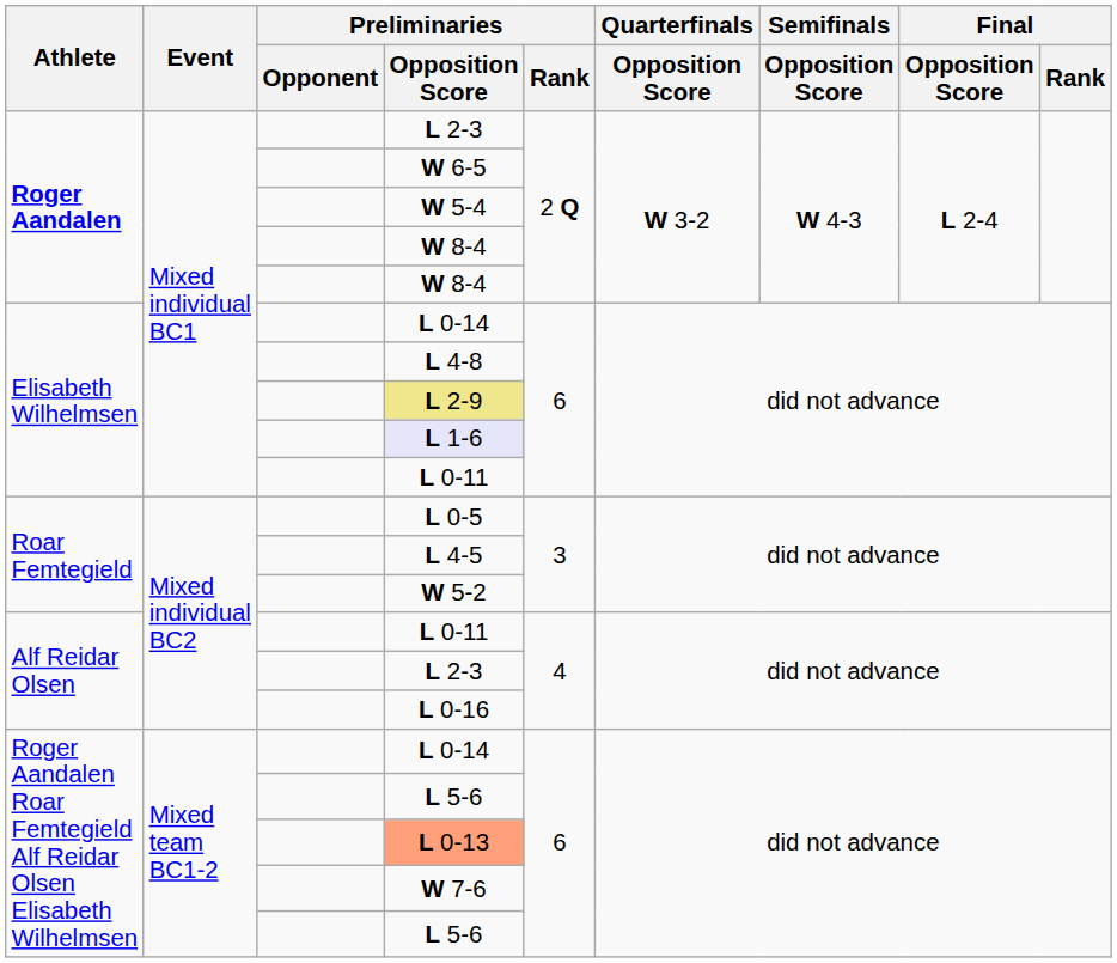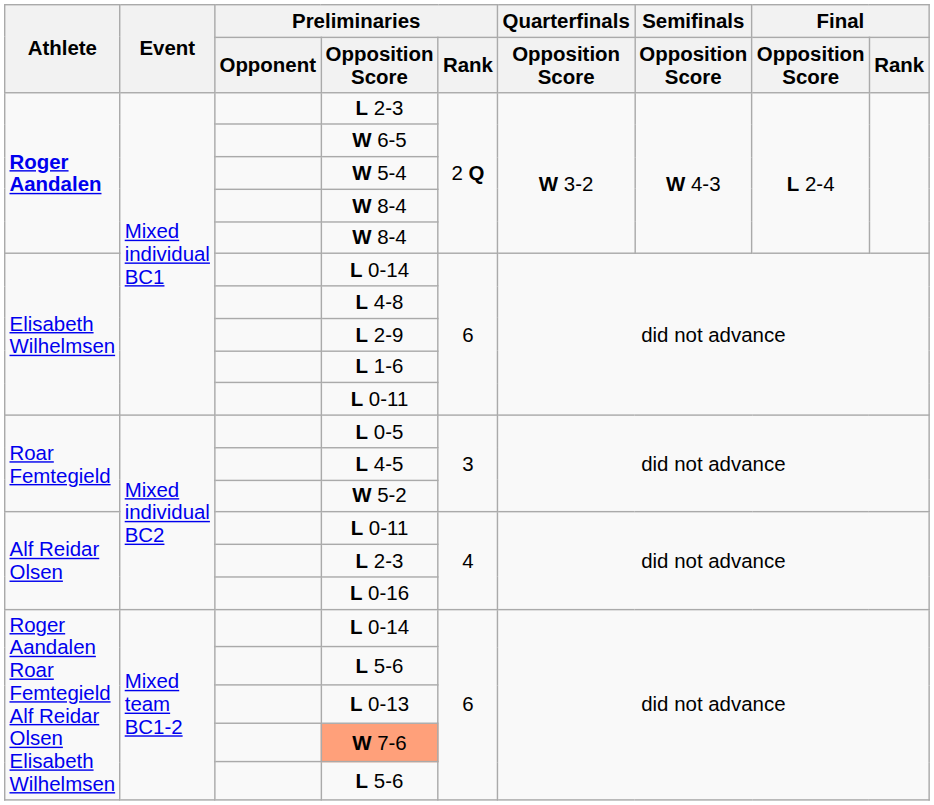L 2-9 | Preliminaries / Opposition Score: khaki background -> no background
L 1-6 | Preliminaries / Opposition Score: lavender background -> no background
L 0-13 | Preliminaries / Opposition Score: lightsalmon background -> no background
W 7-6 | Preliminaries / Opposition Score: no background -> lightsalmon background
